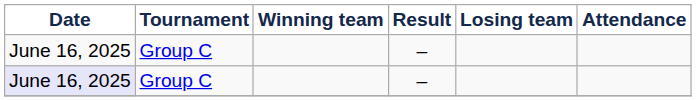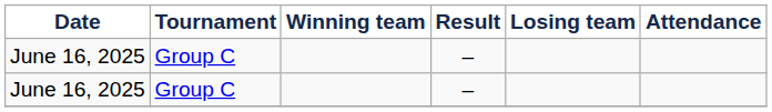row 3 | Date: lavender background -> no background
